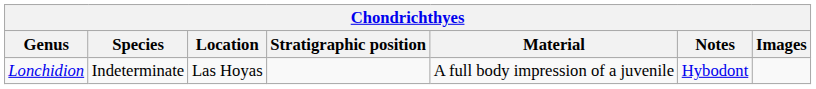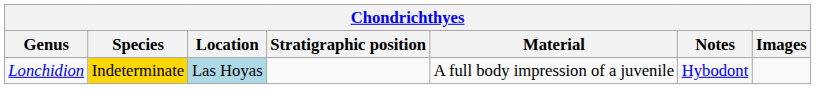Lonchidion | Species: no background -> gold background
Lonchidion | Location: no background -> lightblue background
